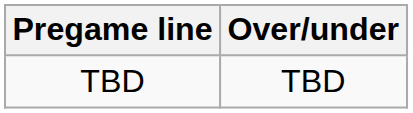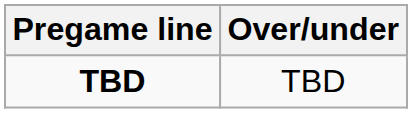row 2 | Pregame line: normal -> bold
